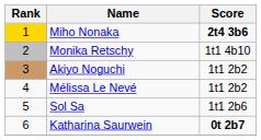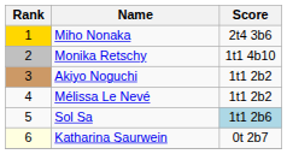Miho Nonaka | Score: bold -> normal
Sol Sa | Score: no background -> lightblue background
Katharina Saurwein | Rank: no background -> lightyellow background
Katharina Saurwein | Score: bold -> normal
